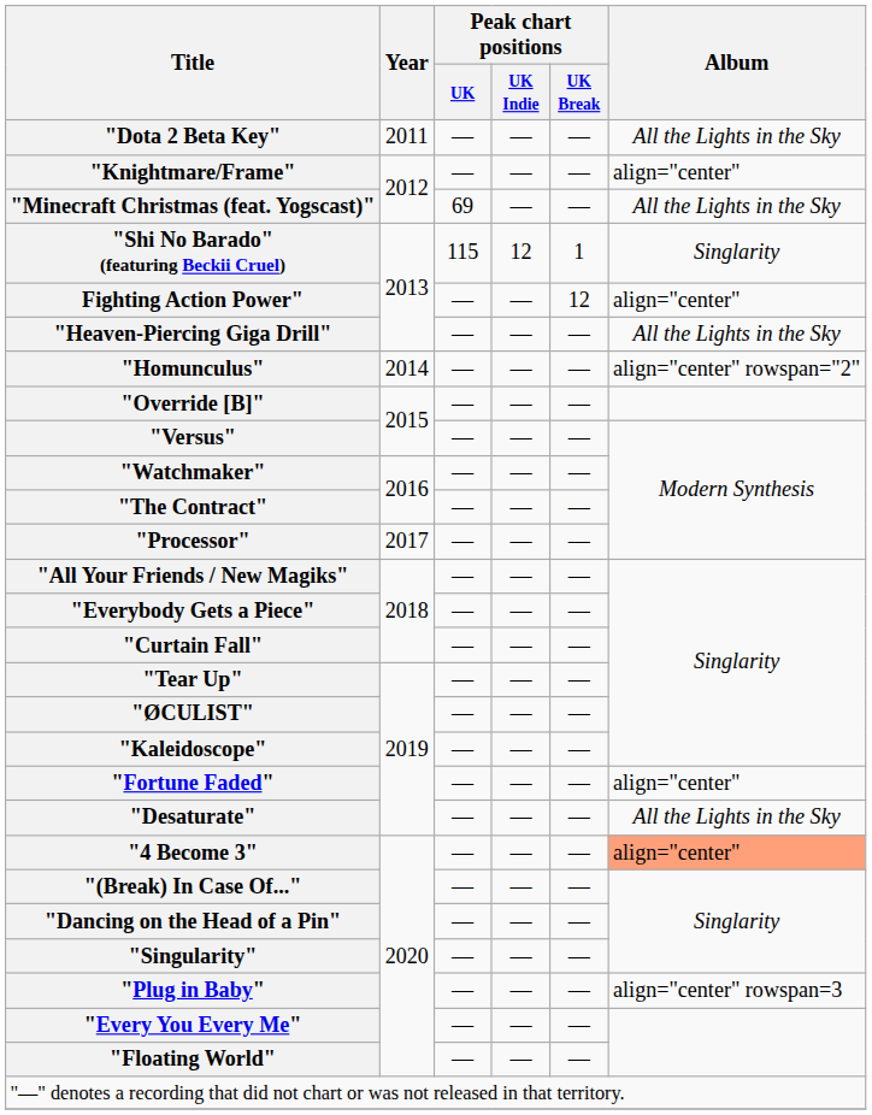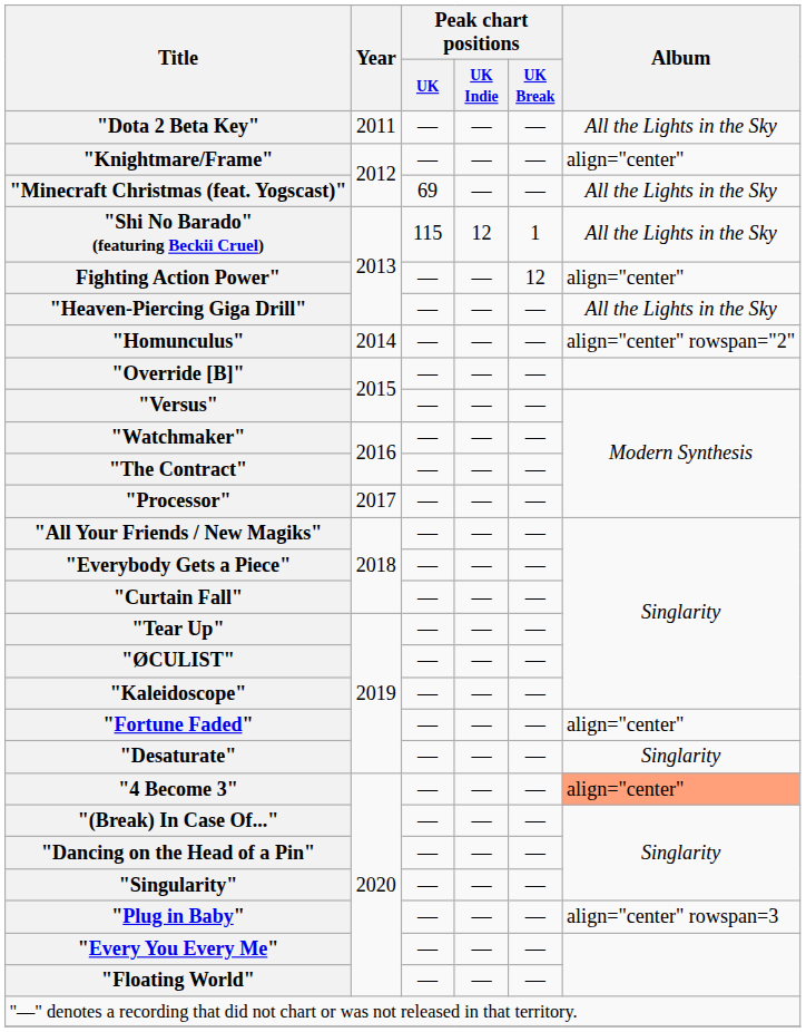"Shi No Barado" (featuring Beckii Cruel) | Album: Singlarity -> All the Lights in the Sky
"Desaturate" | Album: All the Lights in the Sky -> Singlarity
